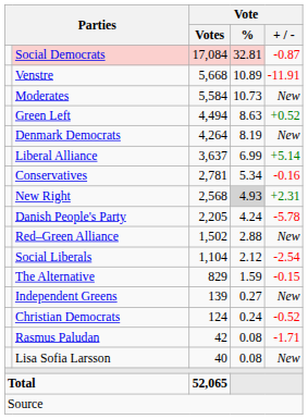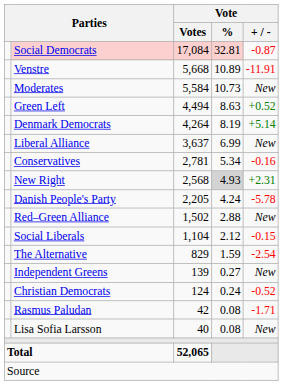Denmark Democrats | Vote / + / -: New -> +5.14
Liberal Alliance | Vote / + / -: +5.14 -> New
Social Liberals | Vote / + / -: -2.54 -> -0.15
The Alternative | Vote / + / -: -0.15 -> -2.54
